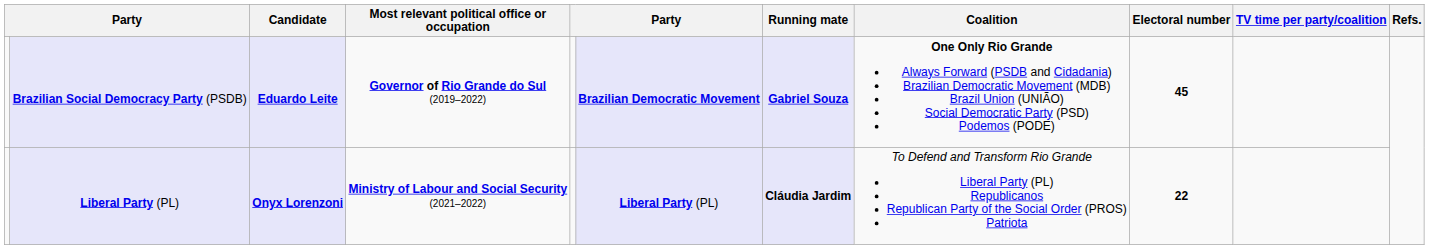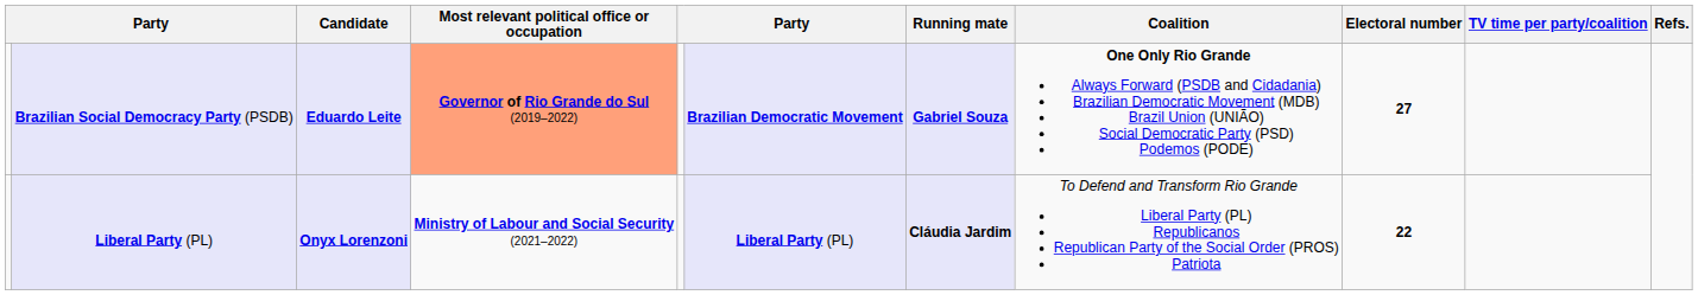Brazilian Social Democracy Party (PSDB) | Most relevant political office or occupation: no background -> lightsalmon background
Brazilian Social Democracy Party (PSDB) | Electoral number: 45 -> 27
